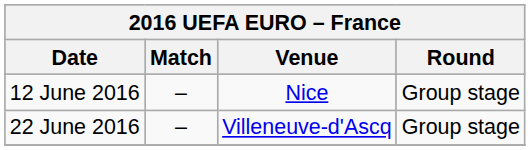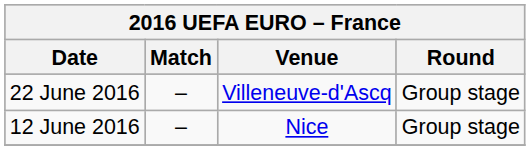rows swapped: 12 June 2016 <-> 22 June 2016
